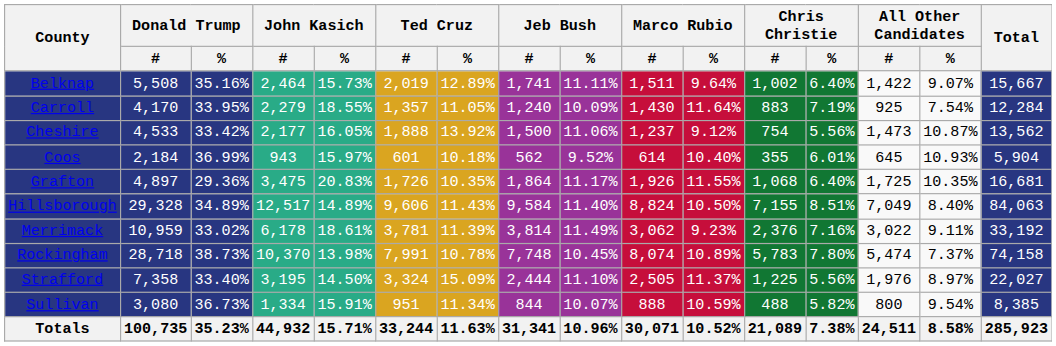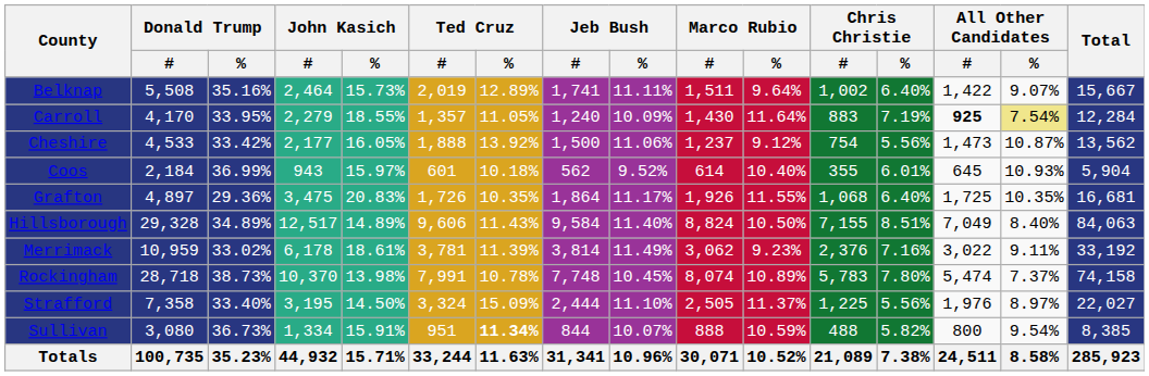Carroll | All Other Candidates / #: normal -> bold
Carroll | All Other Candidates / %: no background -> khaki background
Sullivan | Ted Cruz / %: normal -> bold
